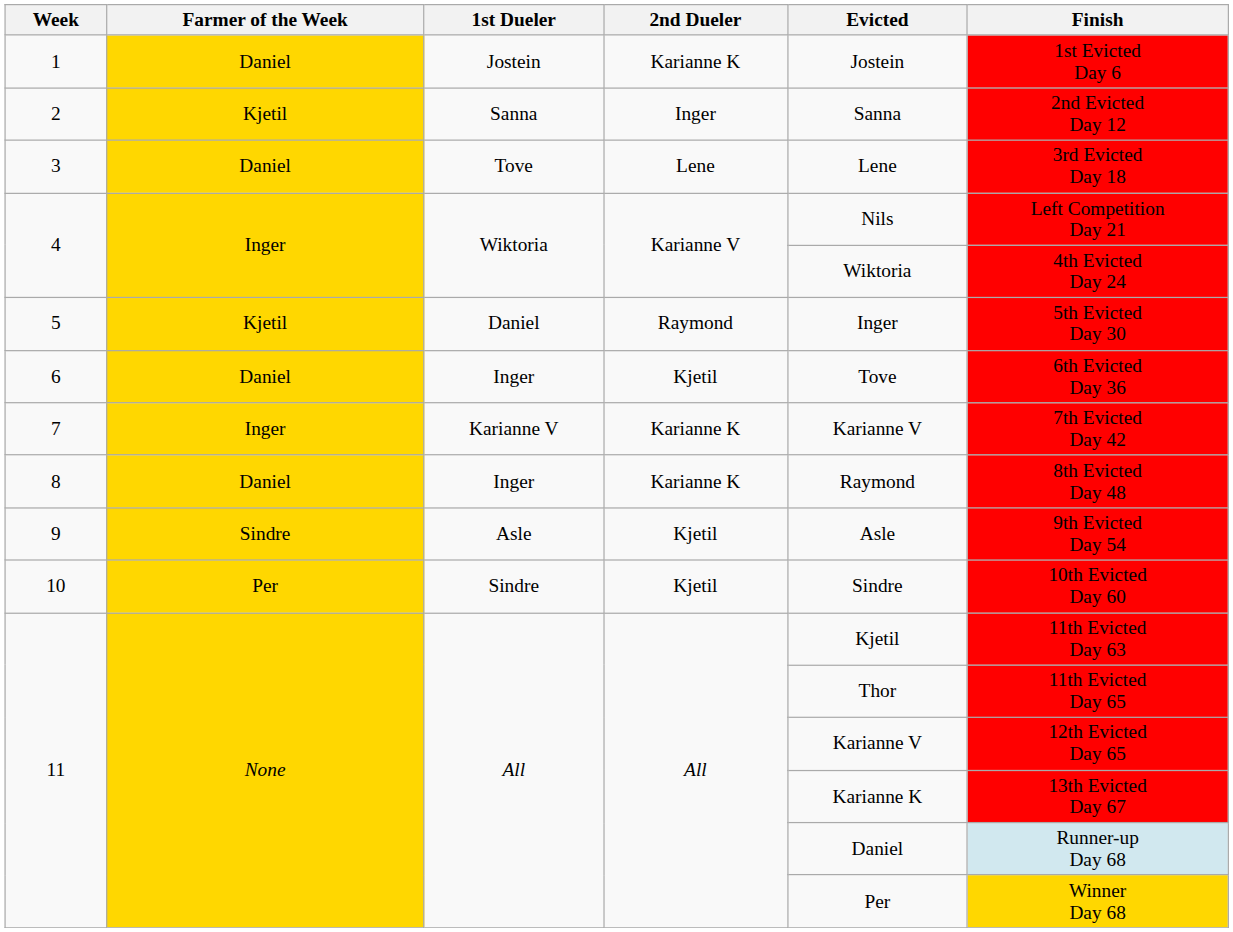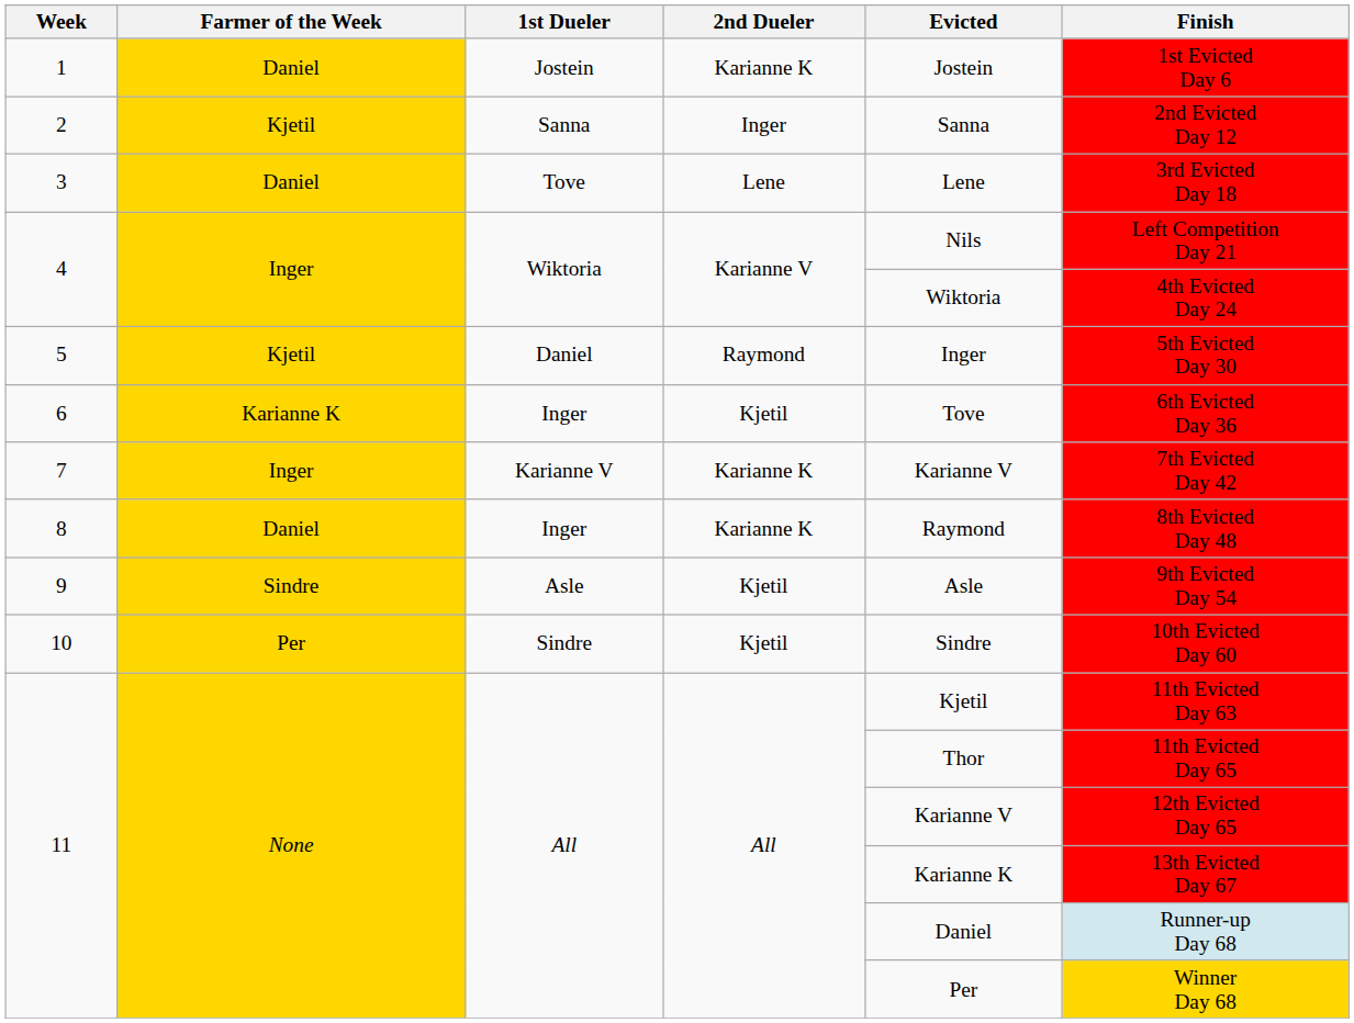6 | Farmer of the Week: Daniel -> Karianne K
